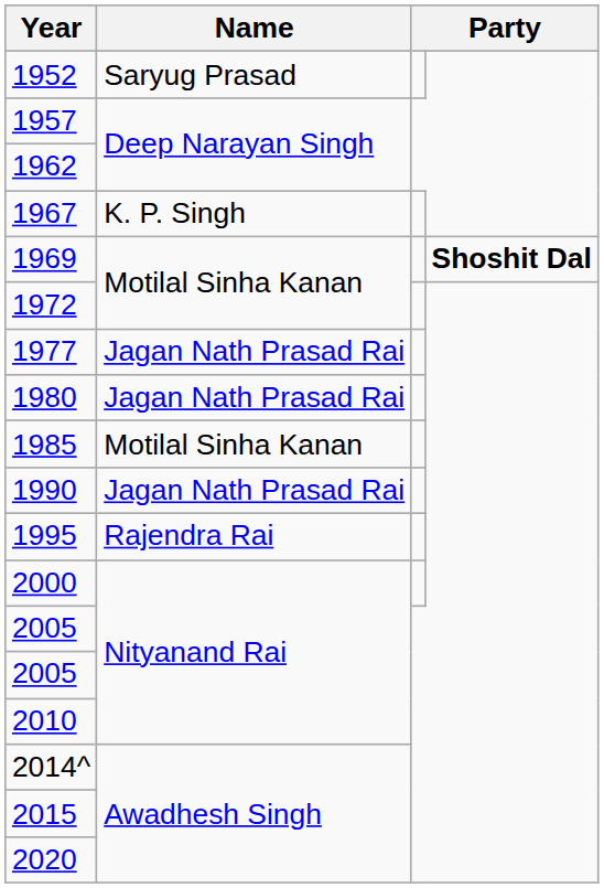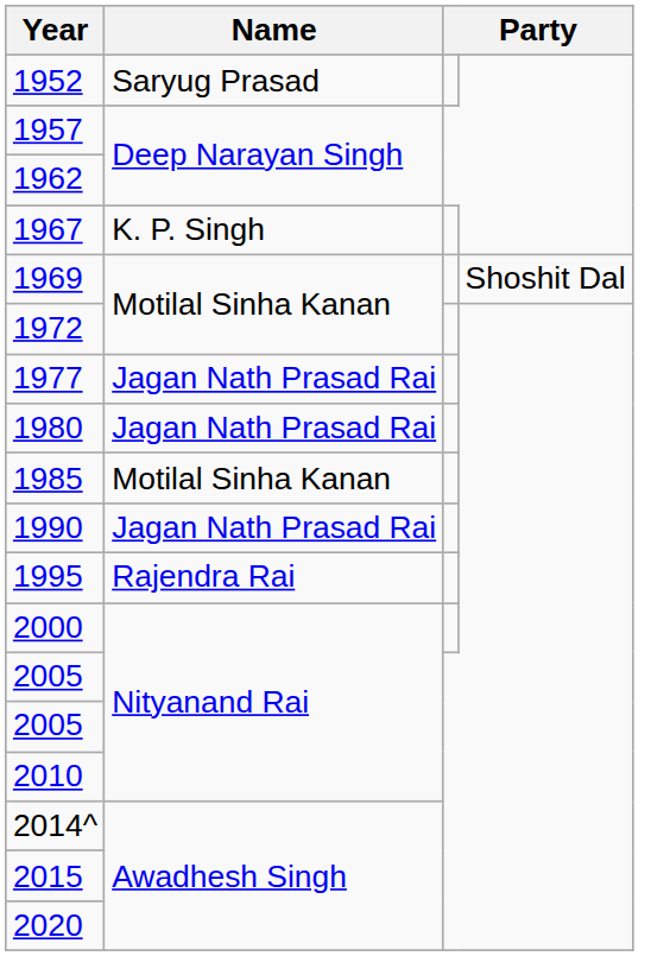1969 | column 4: bold -> normal
